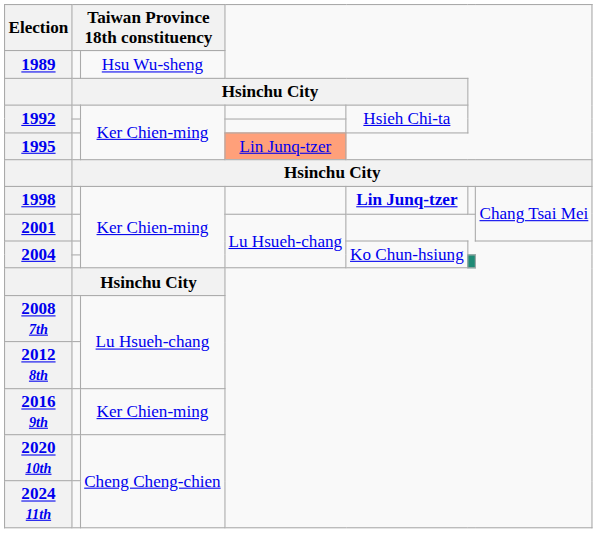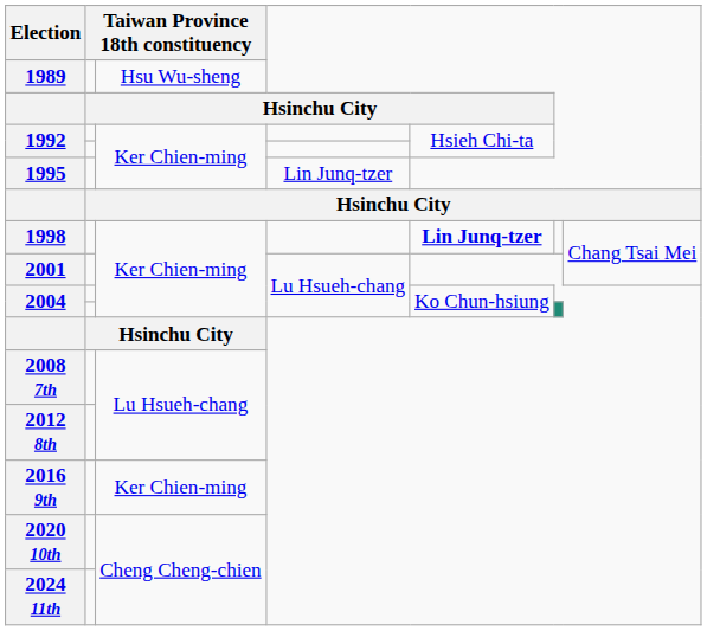1995 | column 4: lightsalmon background -> no background
